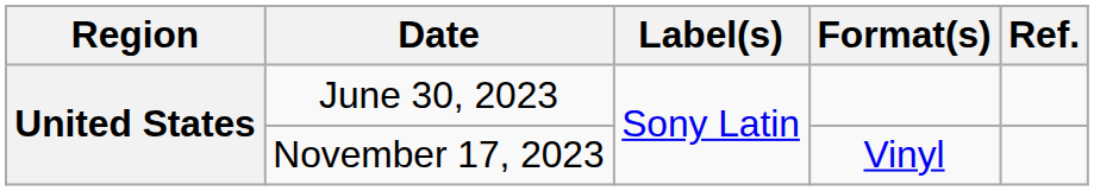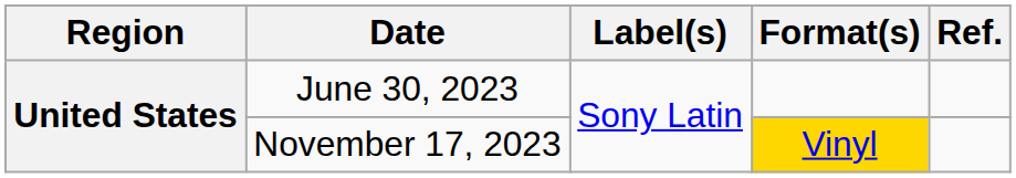November 17, 2023 | Format(s): no background -> gold background
